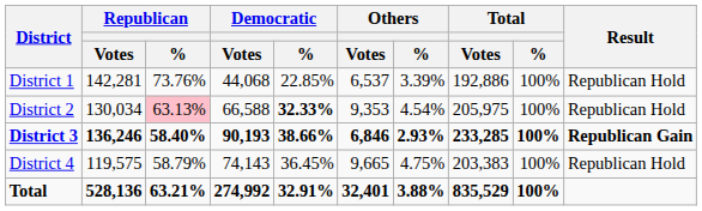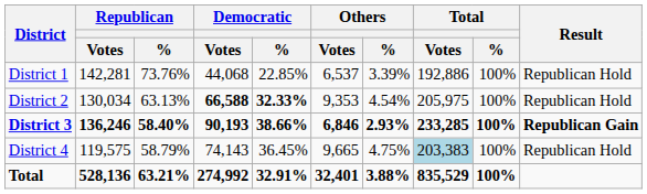District 2 | Republican / %: pink background -> no background
District 2 | Democratic / Votes: normal -> bold
District 4 | Total / Votes: no background -> lightblue background
